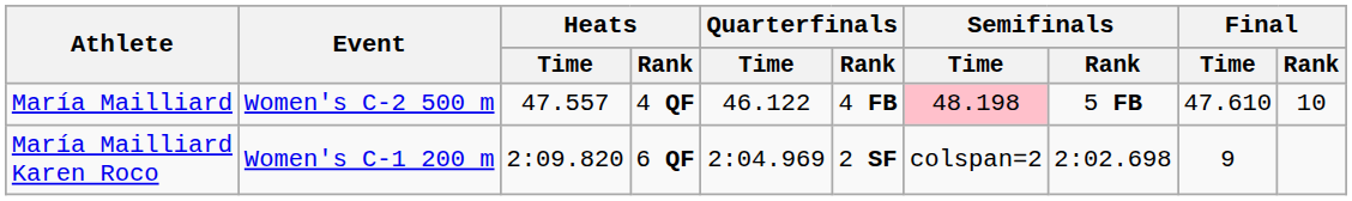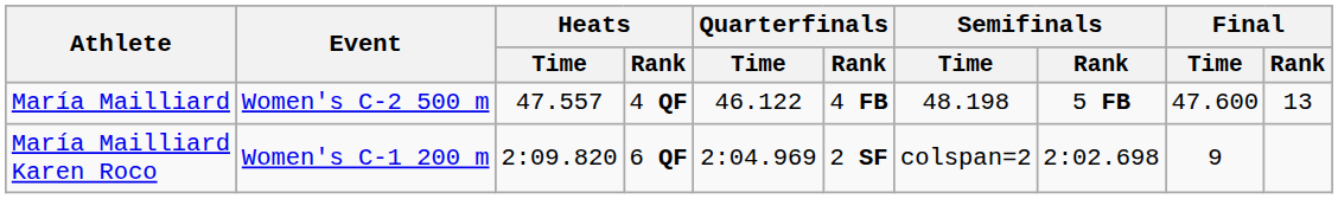María Mailliard | Semifinals / Time: pink background -> no background
María Mailliard | Final / Time: 47.610 -> 47.600
María Mailliard | Final / Rank: 10 -> 13
